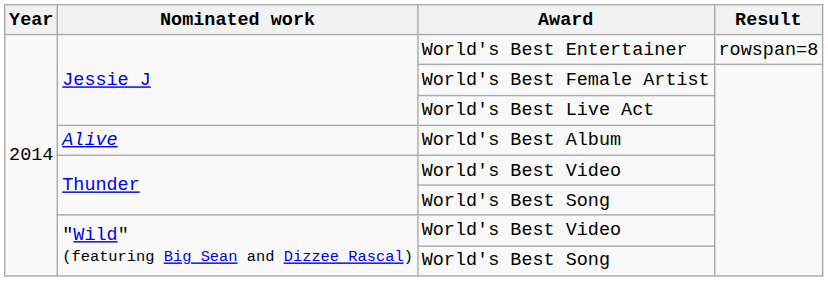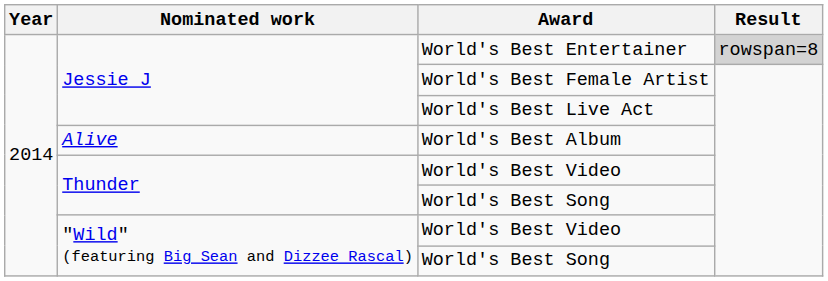World's Best Entertainer | Result: no background -> lightgrey background
